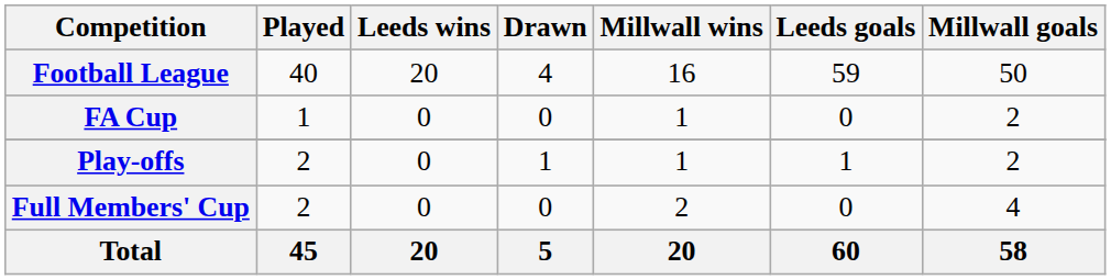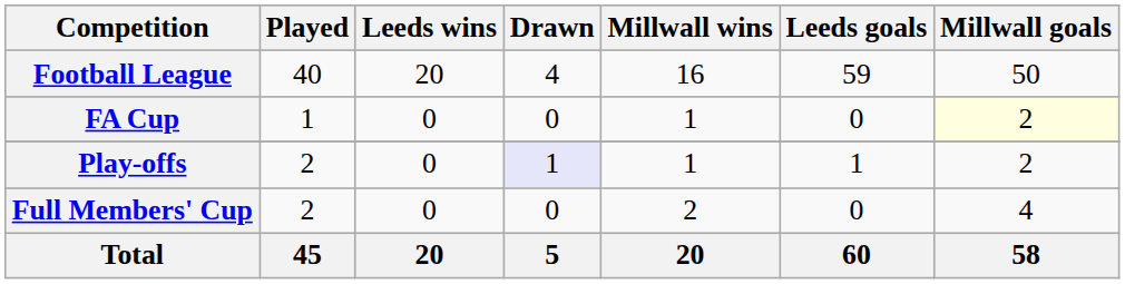FA Cup | Millwall goals: no background -> lightyellow background
Play-offs | Drawn: no background -> lavender background
